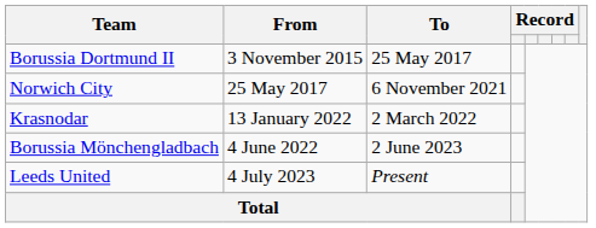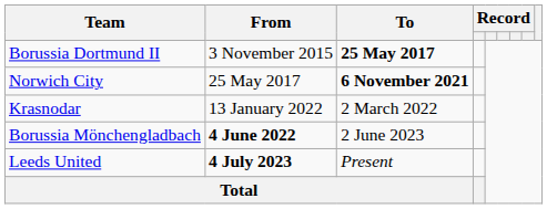Borussia Dortmund II | To: normal -> bold
Norwich City | To: normal -> bold
Borussia Mönchengladbach | From: normal -> bold
Leeds United | From: normal -> bold
